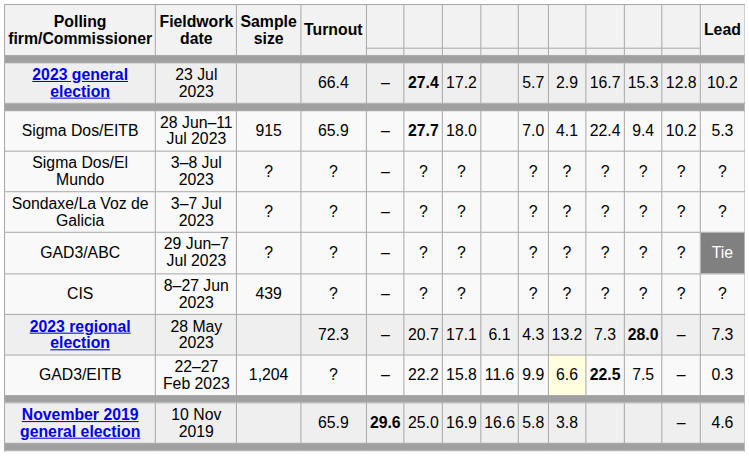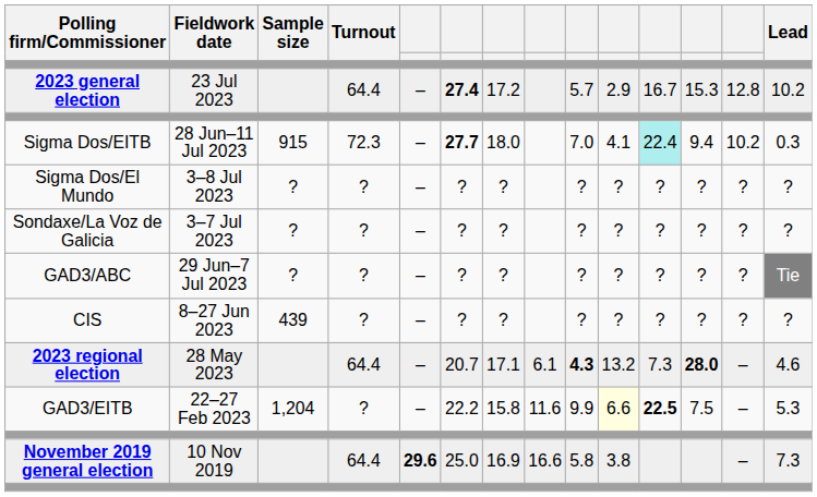2023 general election | Turnout: 66.4 -> 64.4
Sigma Dos/EITB | Turnout: 65.9 -> 72.3
Sigma Dos/EITB | column 11: no background -> paleturquoise background
Sigma Dos/EITB | Lead: 5.3 -> 0.3
2023 regional election | Turnout: 72.3 -> 64.4
2023 regional election | column 9: normal -> bold
2023 regional election | Lead: 7.3 -> 4.6
GAD3/EITB | Lead: 0.3 -> 5.3
November 2019 general election | Turnout: 65.9 -> 64.4
November 2019 general election | Lead: 4.6 -> 7.3
